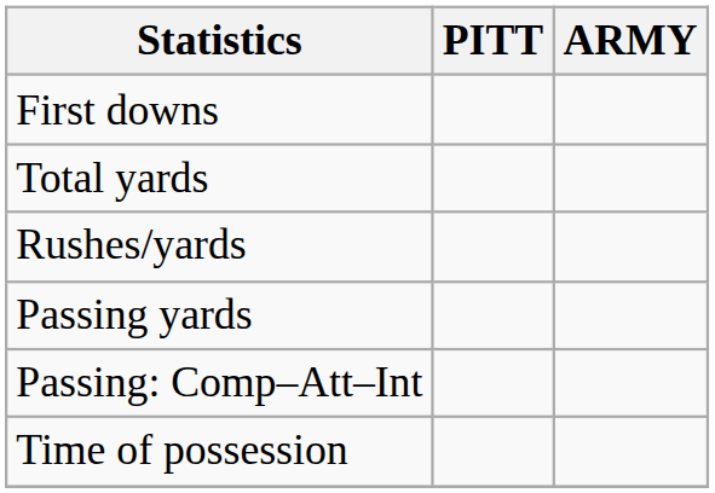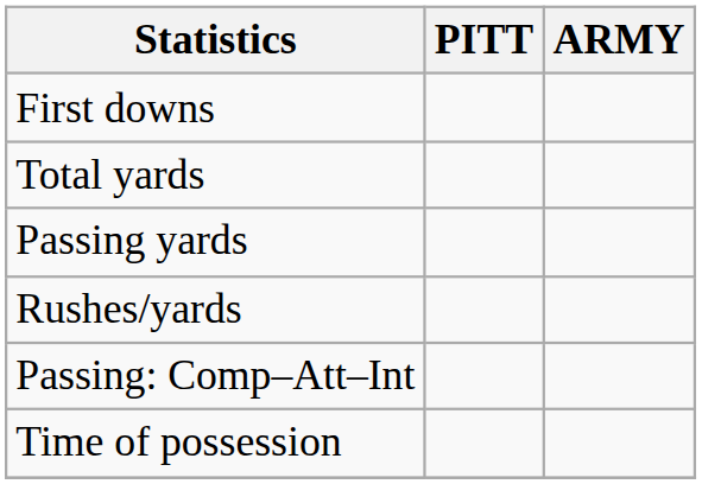rows swapped: Rushes/yards <-> Passing yards
